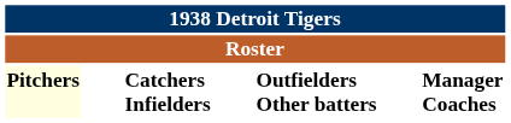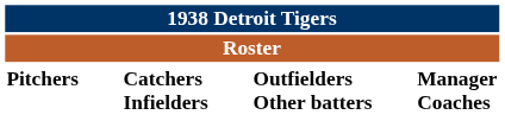Pitchers | column 1: lightyellow background -> no background
